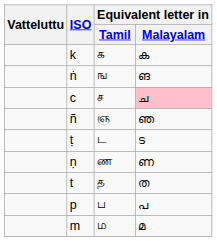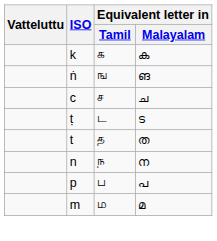c | Equivalent letter in / Malayalam: pink background -> no background
- row: ñ | ஞ | ഞ
- row: ṇ | ண | ണ
+ row: n | ந | ന
